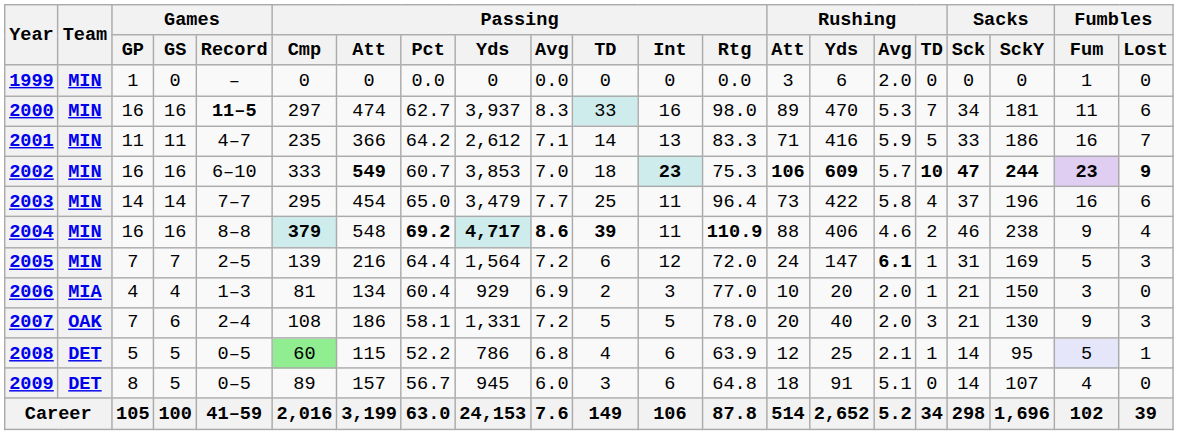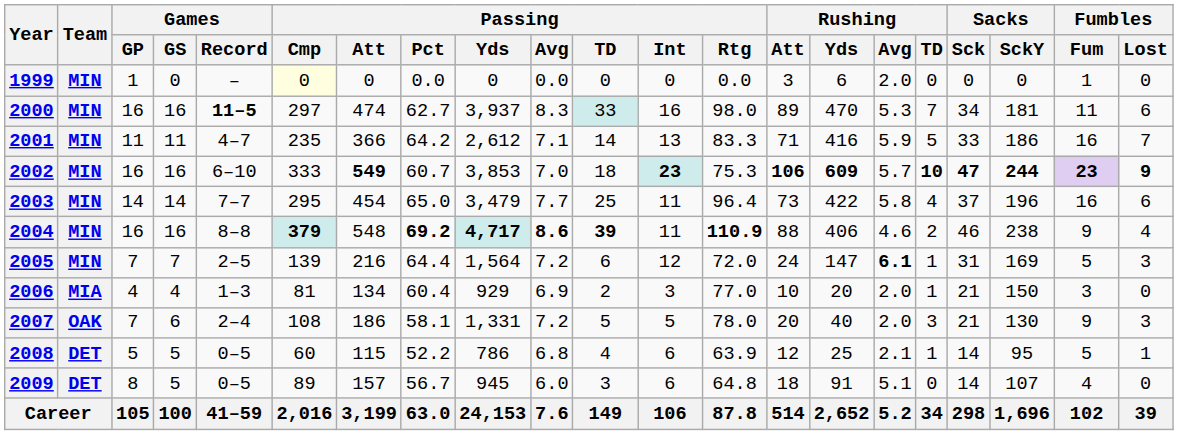1999 | Passing / Cmp: no background -> lightyellow background
2008 | Passing / Cmp: lightgreen background -> no background
2008 | Fumbles / Fum: lavender background -> no background
